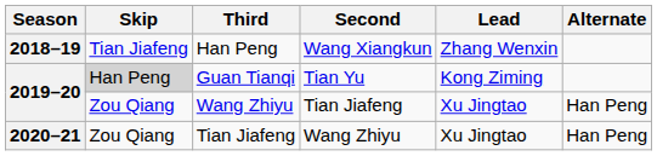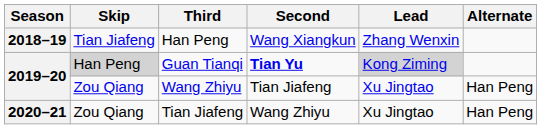Guan Tianqi | Second: normal -> bold
Guan Tianqi | Lead: no background -> lightgrey background
